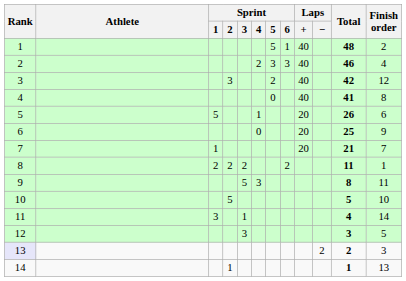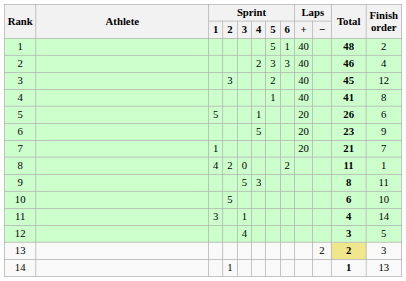row 5 | Total: 42 -> 45
row 6 | Sprint / 5: 0 -> 1
row 8 | Sprint / 4: 0 -> 5
row 8 | Total: 25 -> 23
row 10 | Sprint / 1: 2 -> 4
row 10 | Sprint / 3: 2 -> 0
row 12 | Total: 5 -> 6
row 14 | Sprint / 3: 3 -> 4
row 15 | Rank: lavender background -> no background
row 15 | Total: no background -> khaki background
